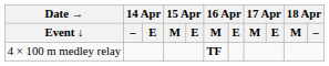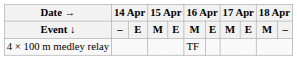4 × 100 m medley relay | 16 Apr / M: bold -> normal
